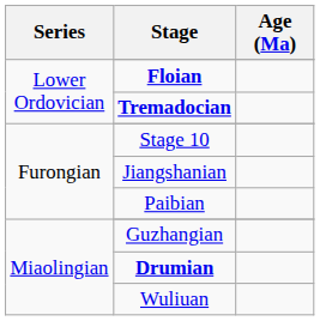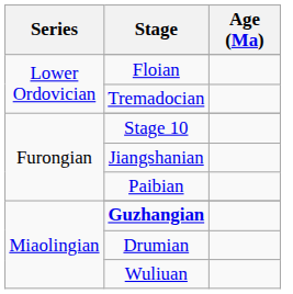Floian | Stage: bold -> normal
Tremadocian | Stage: bold -> normal
Guzhangian | Stage: normal -> bold
Drumian | Stage: bold -> normal
